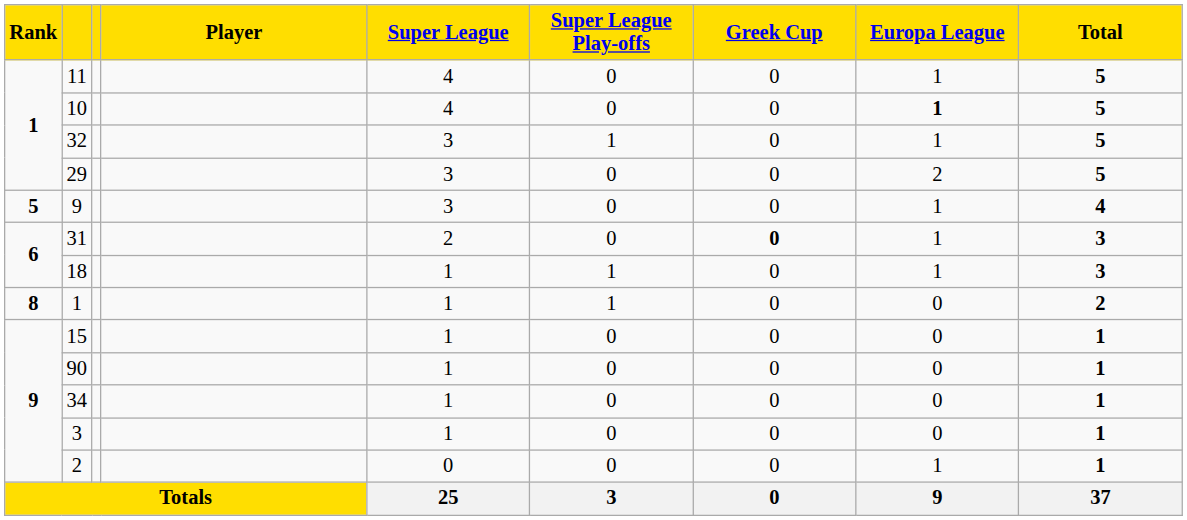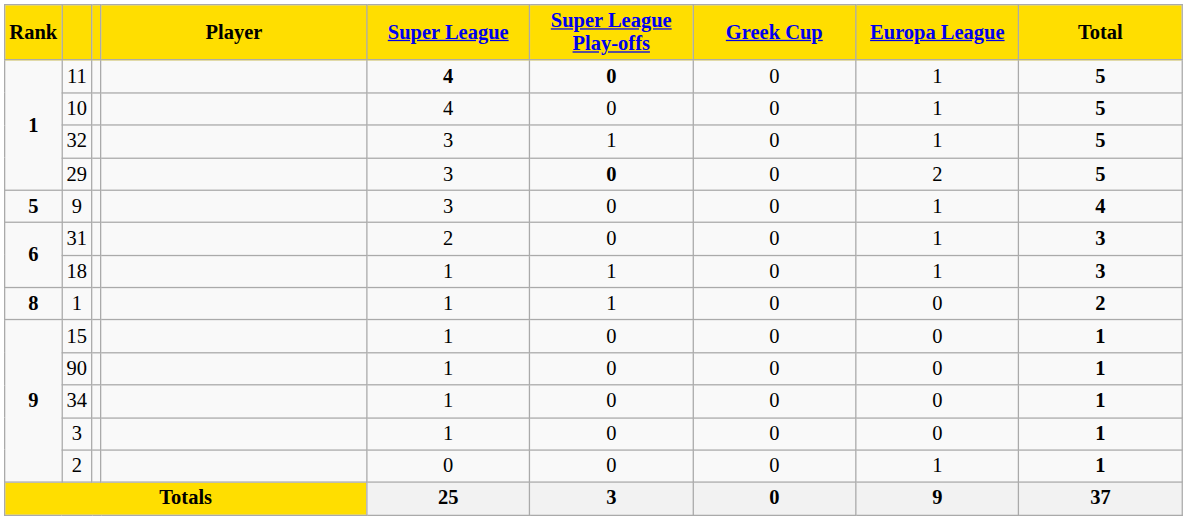11 | Super League: normal -> bold
11 | Super League Play-offs: normal -> bold
10 | Europa League: bold -> normal
29 | Super League Play-offs: normal -> bold
31 | Greek Cup: bold -> normal
